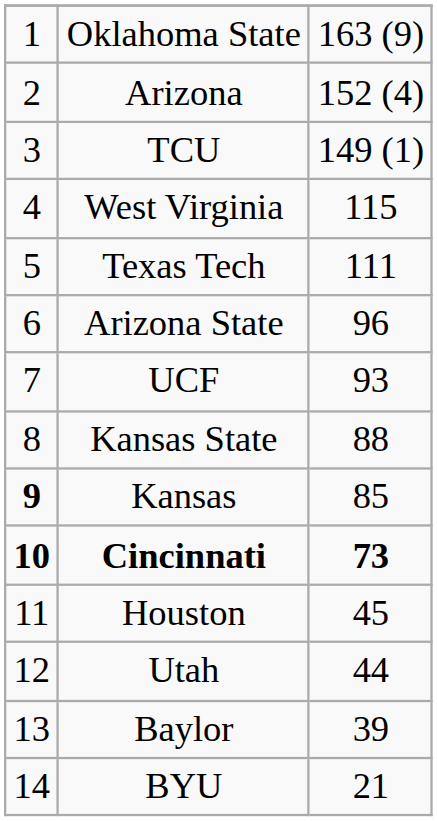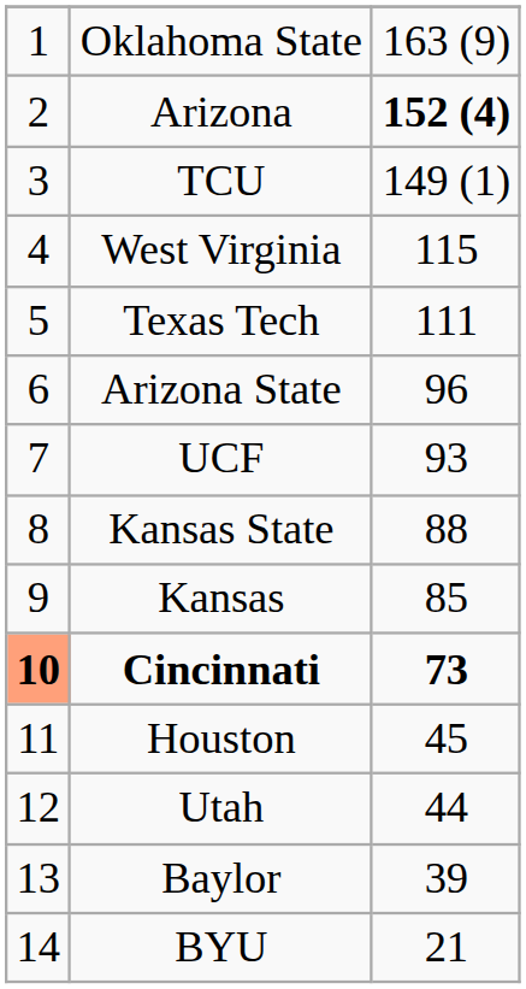Arizona | column 3: normal -> bold
Kansas | column 1: bold -> normal
Cincinnati | column 1: no background -> lightsalmon background
